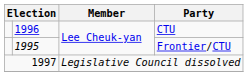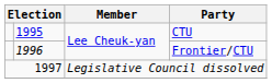CTU | column 2: 1996 -> 1995
Frontier/CTU | column 2: 1995 -> 1996
